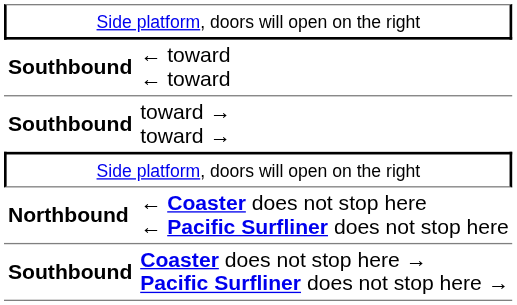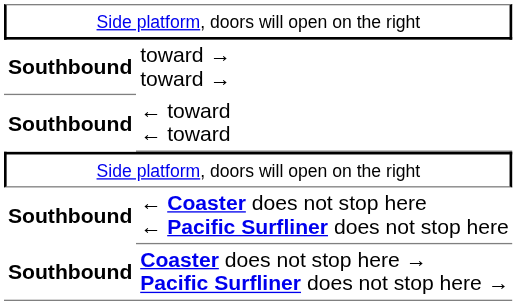row 2 | column 2: ← toward ← toward -> toward → toward →
row 3 | column 2: toward → toward → -> ← toward ← toward
row 5 | column 1: Northbound -> Southbound
